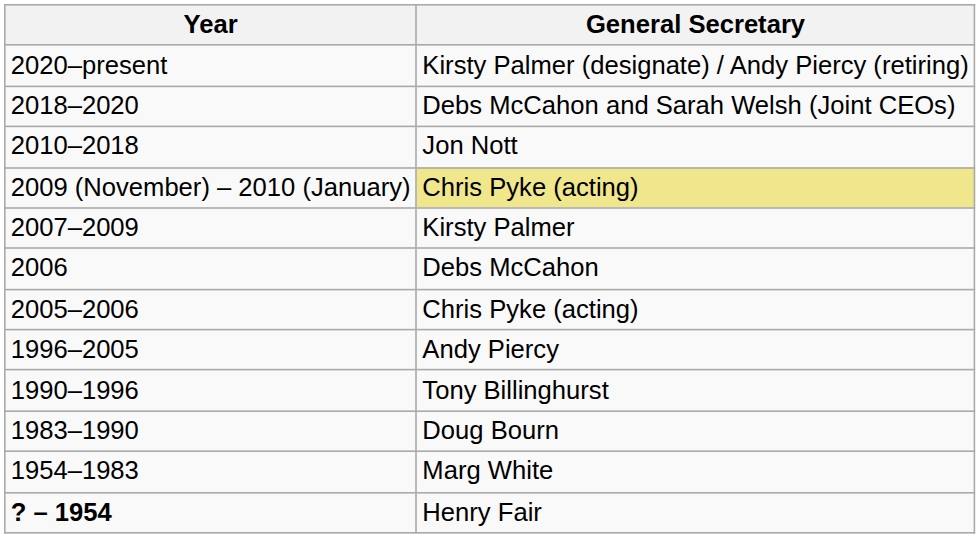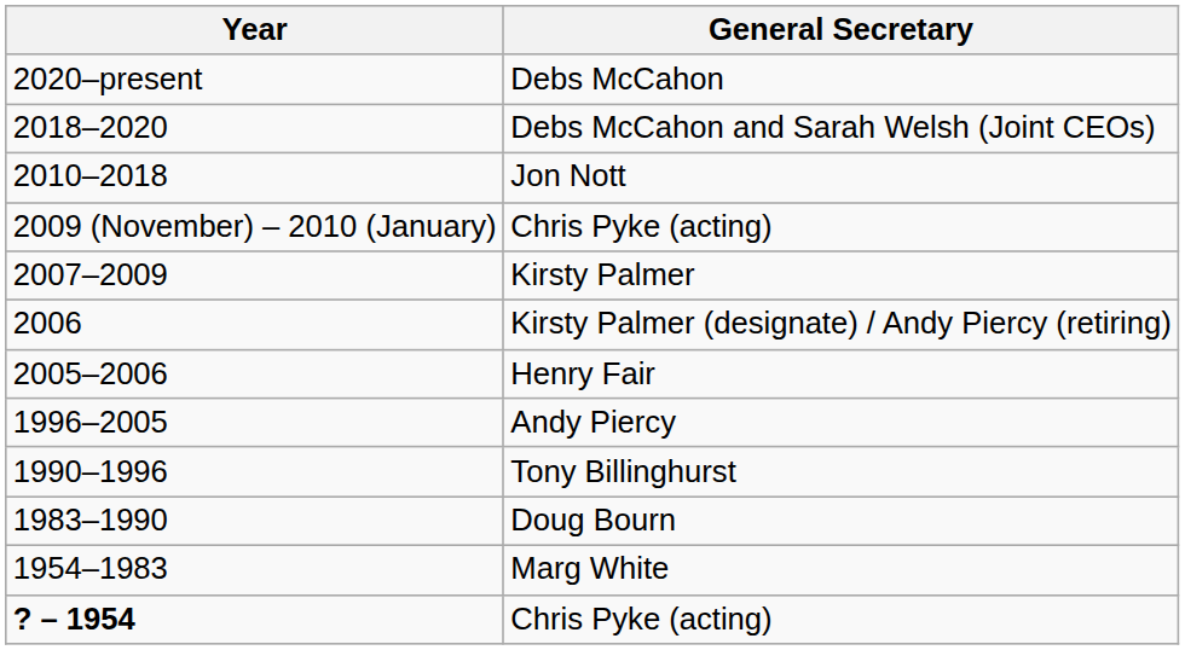row 2 | General Secretary: Kirsty Palmer (designate) / Andy Piercy (retiring) -> Debs McCahon
row 5 | General Secretary: khaki background -> no background
row 7 | General Secretary: Debs McCahon -> Kirsty Palmer (designate) / Andy Piercy (retiring)
row 8 | General Secretary: Chris Pyke (acting) -> Henry Fair
row 13 | General Secretary: Henry Fair -> Chris Pyke (acting)
